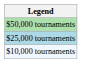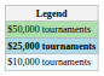row 3 | column 1: normal -> bold
